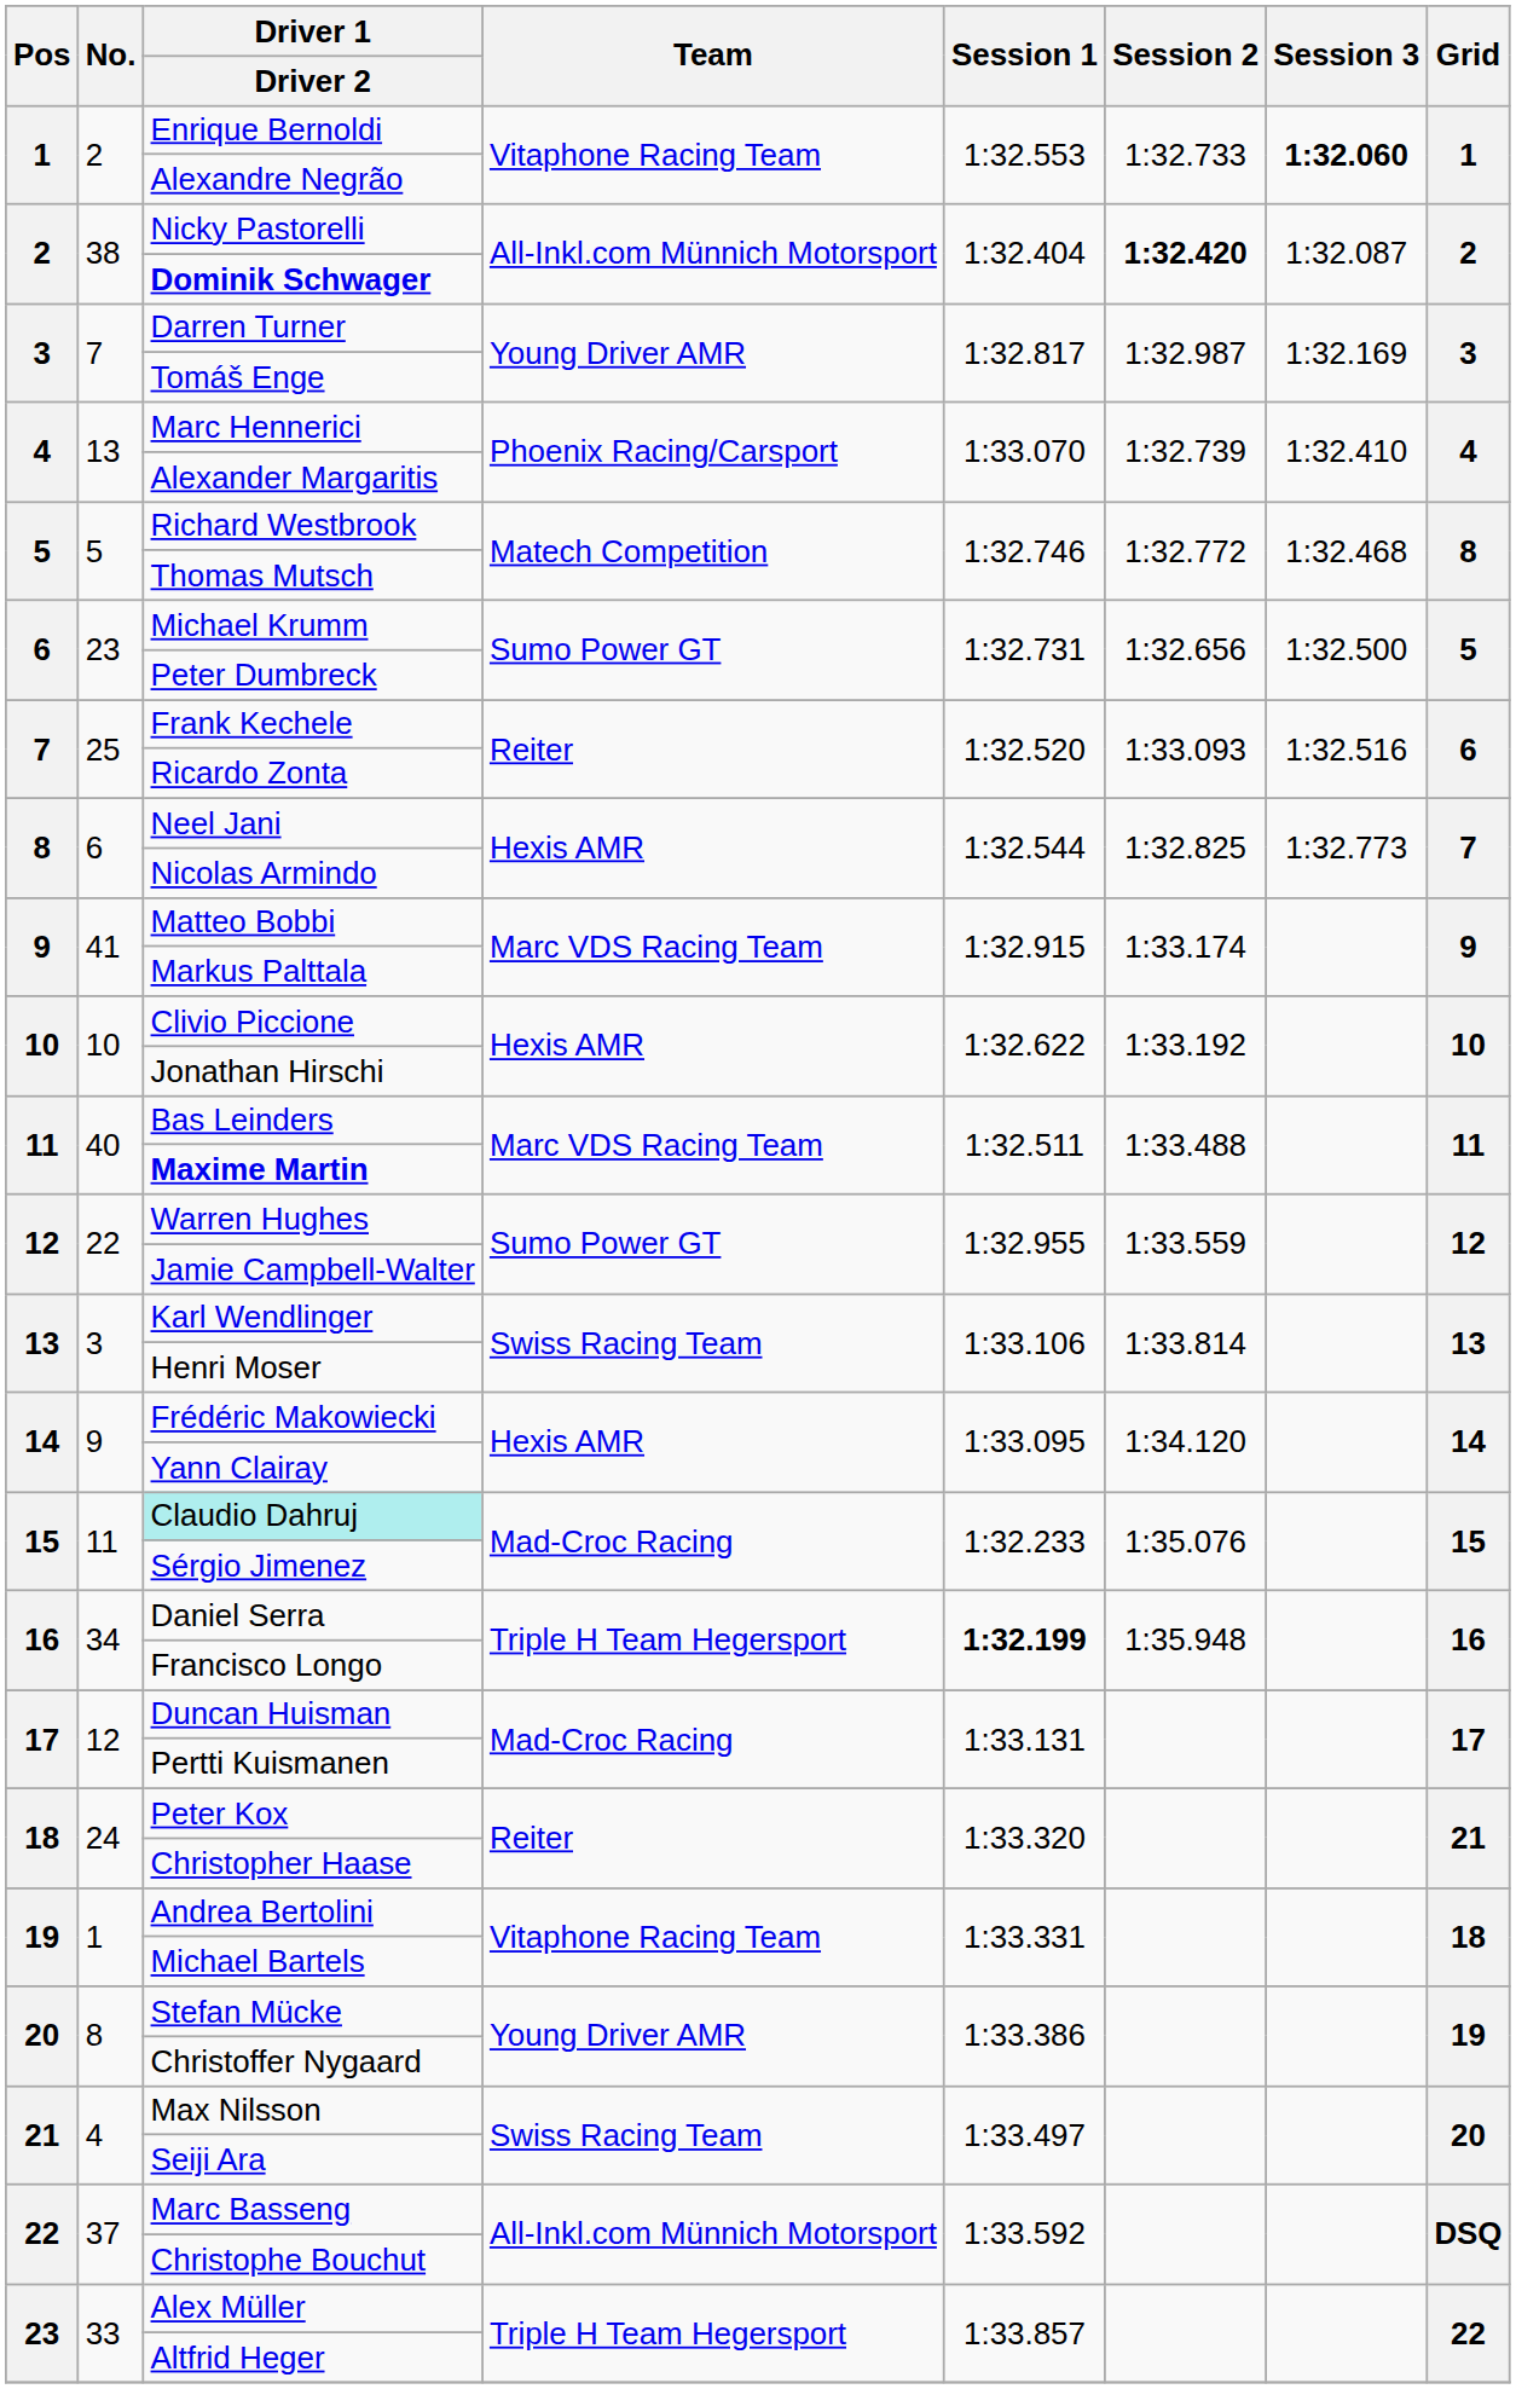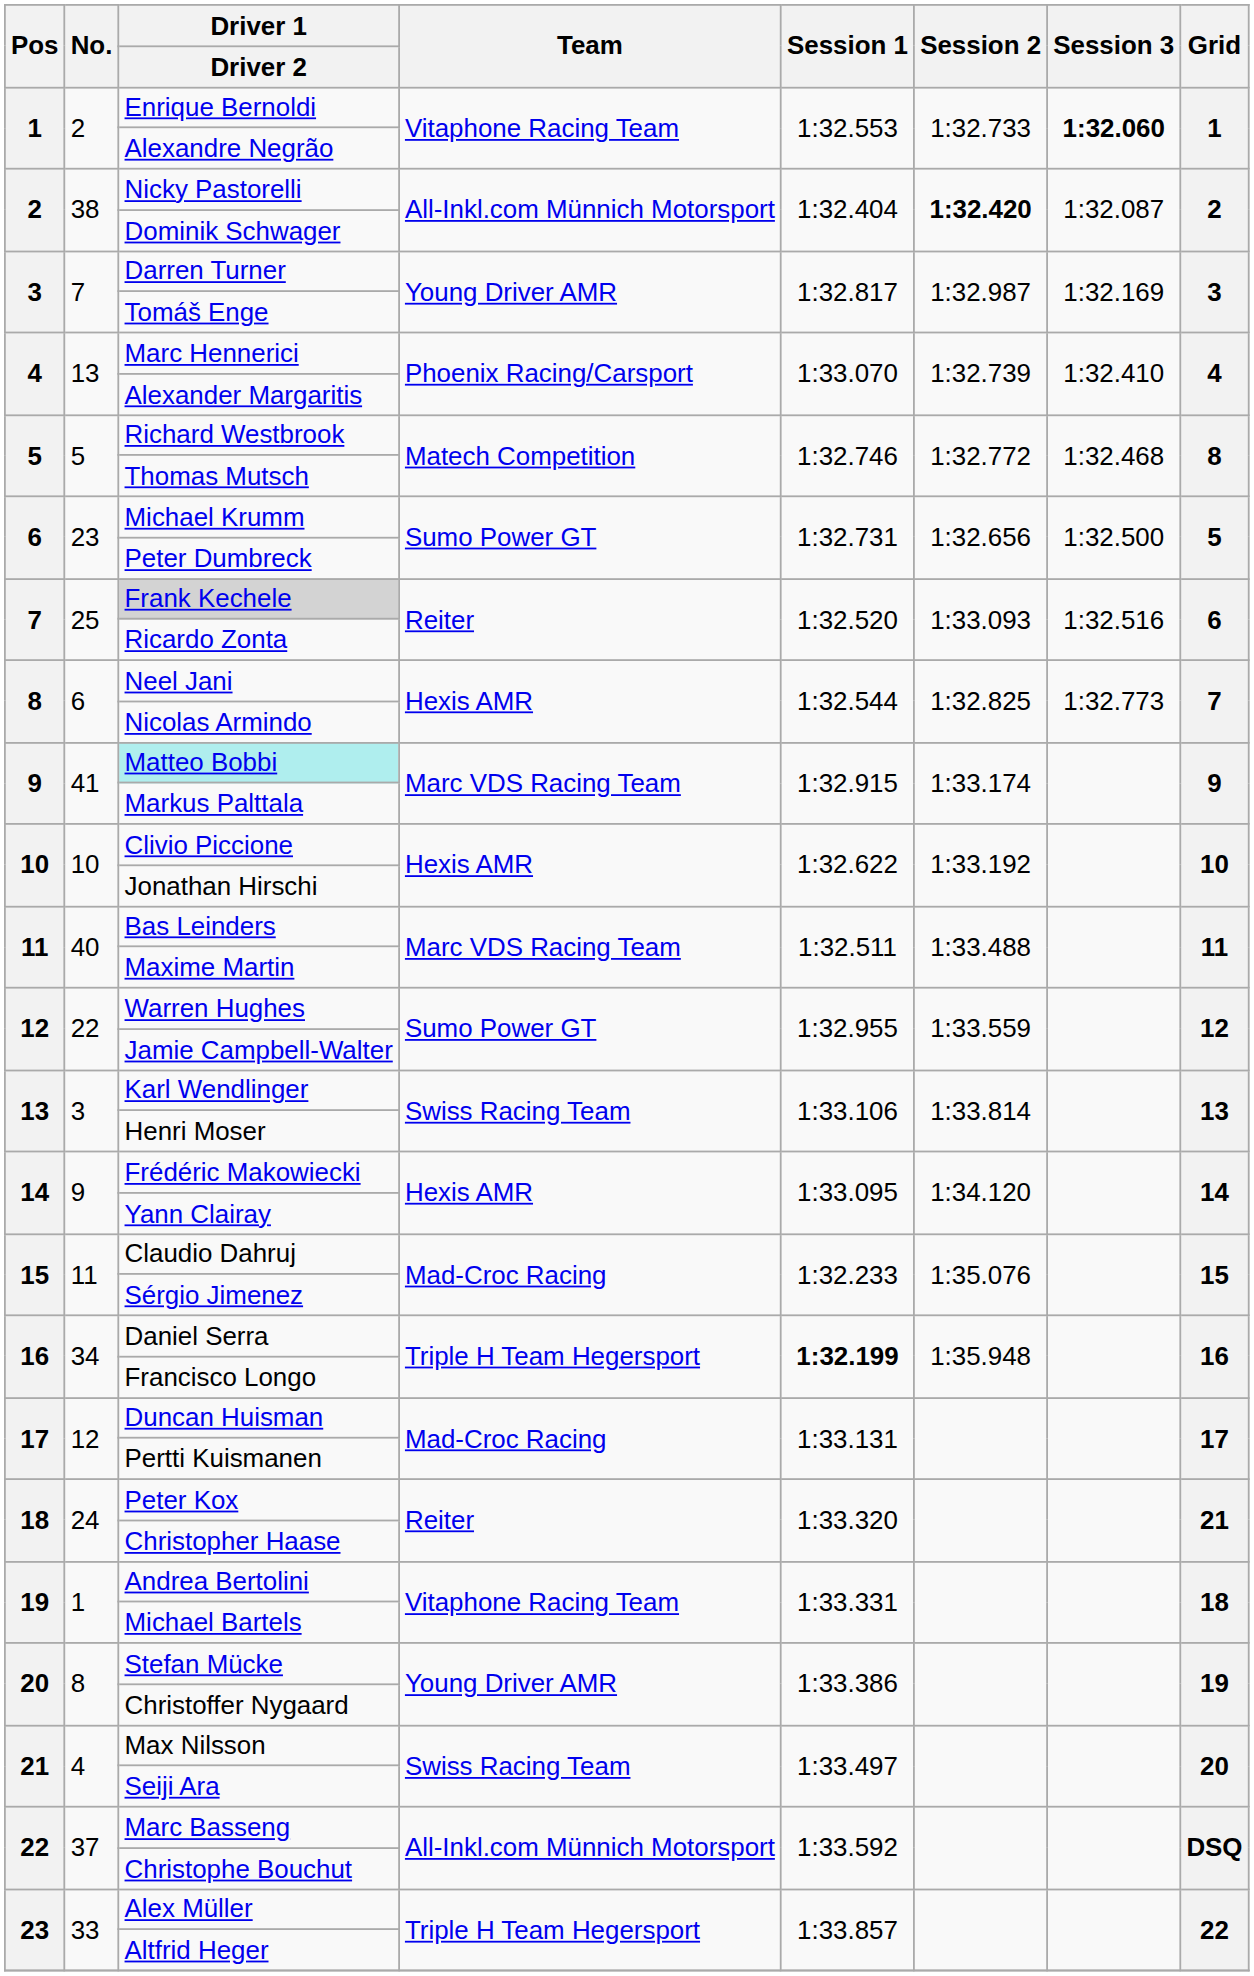Dominik Schwager | Driver 1 / Driver 2: bold -> normal
Frank Kechele | Driver 1 / Driver 2: no background -> lightgrey background
Matteo Bobbi | Driver 1 / Driver 2: no background -> paleturquoise background
Maxime Martin | Driver 1 / Driver 2: bold -> normal
Claudio Dahruj | Driver 1 / Driver 2: paleturquoise background -> no background
